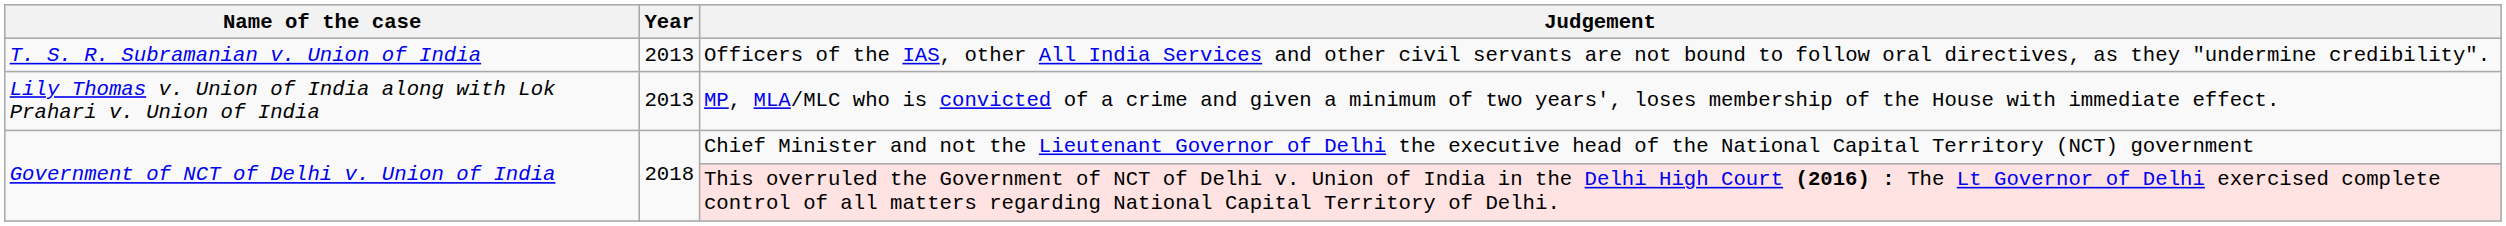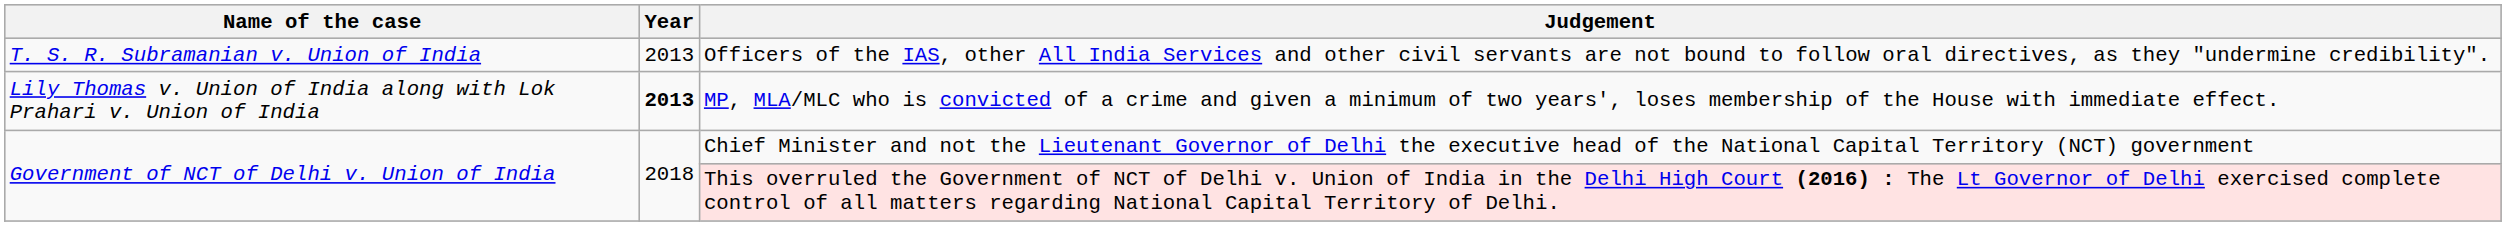row 3 | Year: normal -> bold
